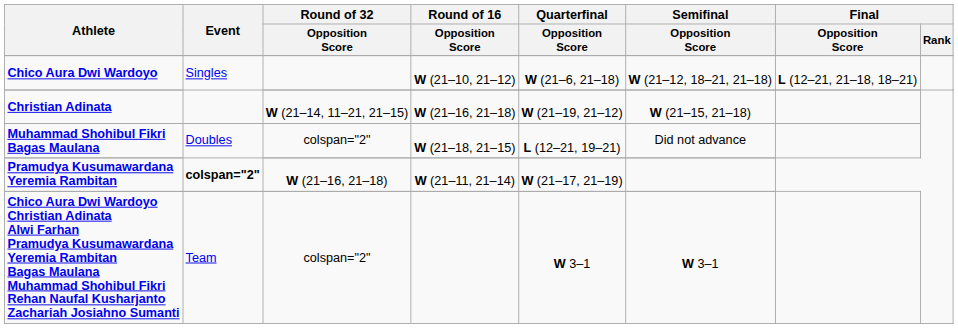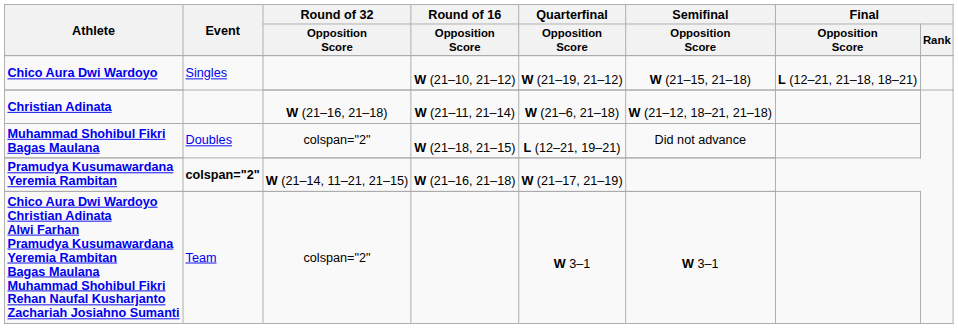Chico Aura Dwi Wardoyo | Quarterfinal / Opposition Score: W (21–6, 21–18) -> W (21–19, 21–12)
Chico Aura Dwi Wardoyo | Semifinal / Opposition Score: W (21–12, 18–21, 21–18) -> W (21–15, 21–18)
Christian Adinata | Round of 32 / Opposition Score: W (21–14, 11–21, 21–15) -> W (21–16, 21–18)
Christian Adinata | Round of 16 / Opposition Score: W (21–16, 21–18) -> W (21–11, 21–14)
Christian Adinata | Quarterfinal / Opposition Score: W (21–19, 21–12) -> W (21–6, 21–18)
Christian Adinata | Semifinal / Opposition Score: W (21–15, 21–18) -> W (21–12, 18–21, 21–18)
Pramudya Kusumawardana Yeremia Rambitan | Round of 32 / Opposition Score: W (21–16, 21–18) -> W (21–14, 11–21, 21–15)
Pramudya Kusumawardana Yeremia Rambitan | Round of 16 / Opposition Score: W (21–11, 21–14) -> W (21–16, 21–18)
